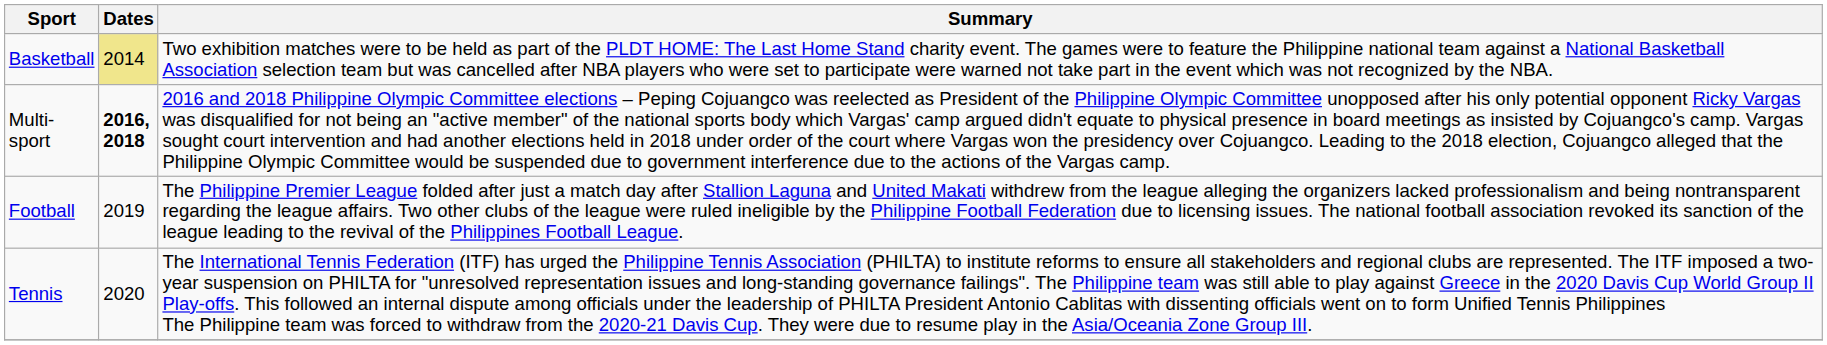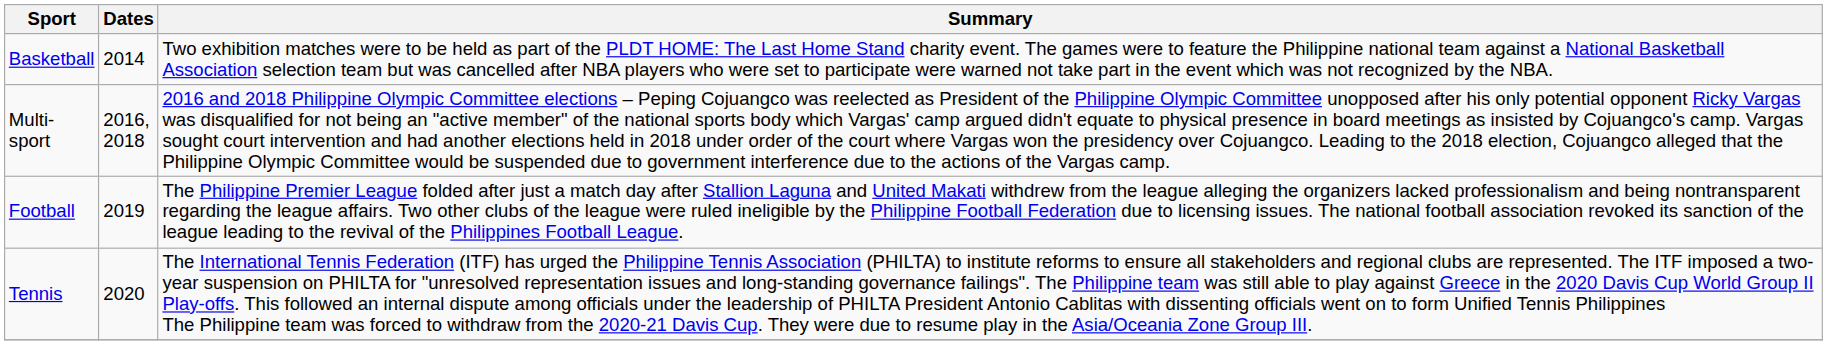Basketball | Dates: khaki background -> no background
Multi-sport | Dates: bold -> normal
